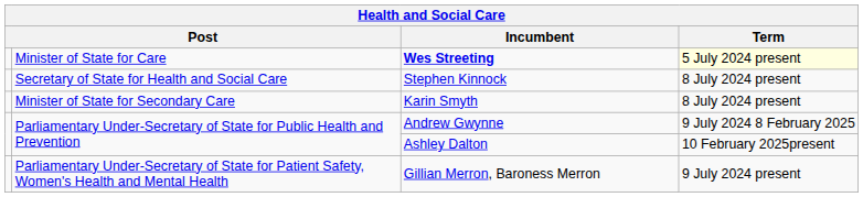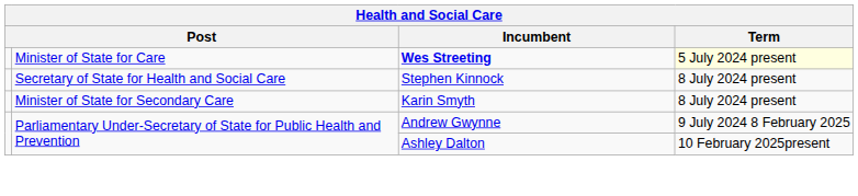- row: Parliamentary Under-Secretary of State for Patient Safety, Women's Health and Mental Health | Gillian Merron, Baroness Merron | 9 July 2024 present
